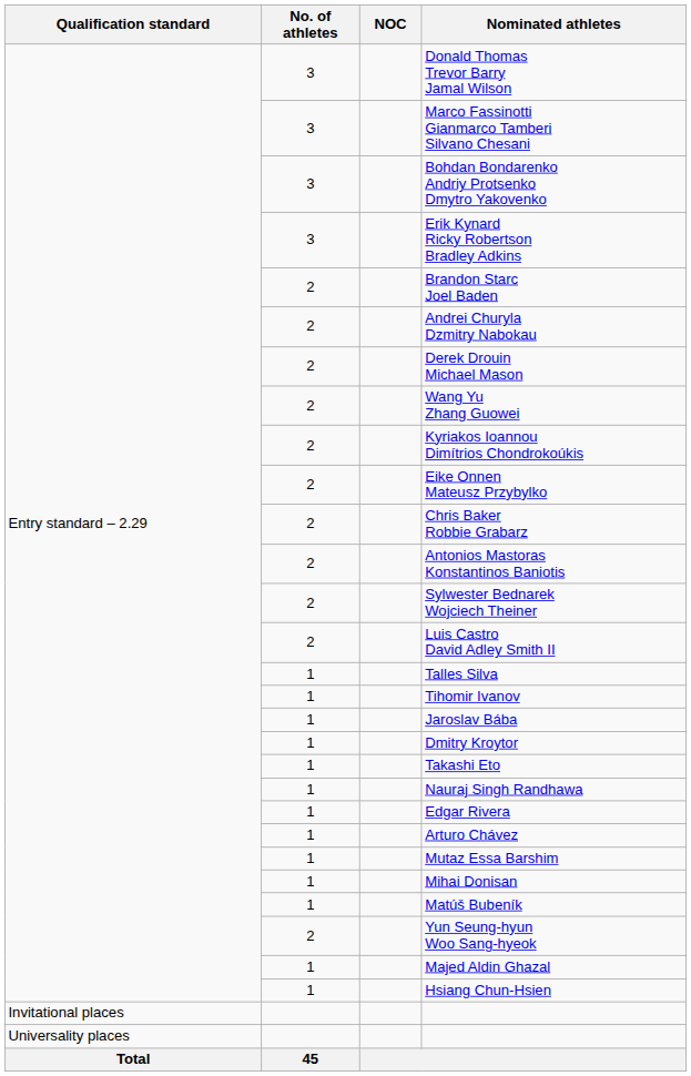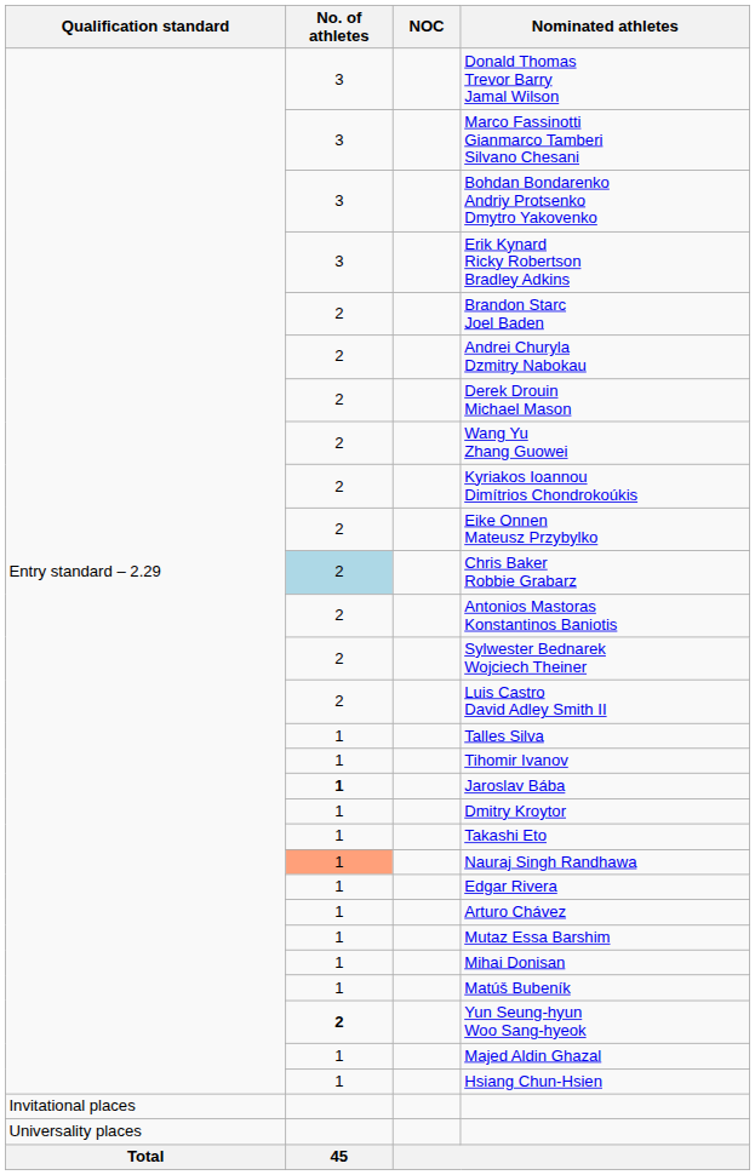Chris Baker Robbie Grabarz | No. of athletes: no background -> lightblue background
Jaroslav Bába | No. of athletes: normal -> bold
Nauraj Singh Randhawa | No. of athletes: no background -> lightsalmon background
Yun Seung-hyun Woo Sang-hyeok | No. of athletes: normal -> bold
